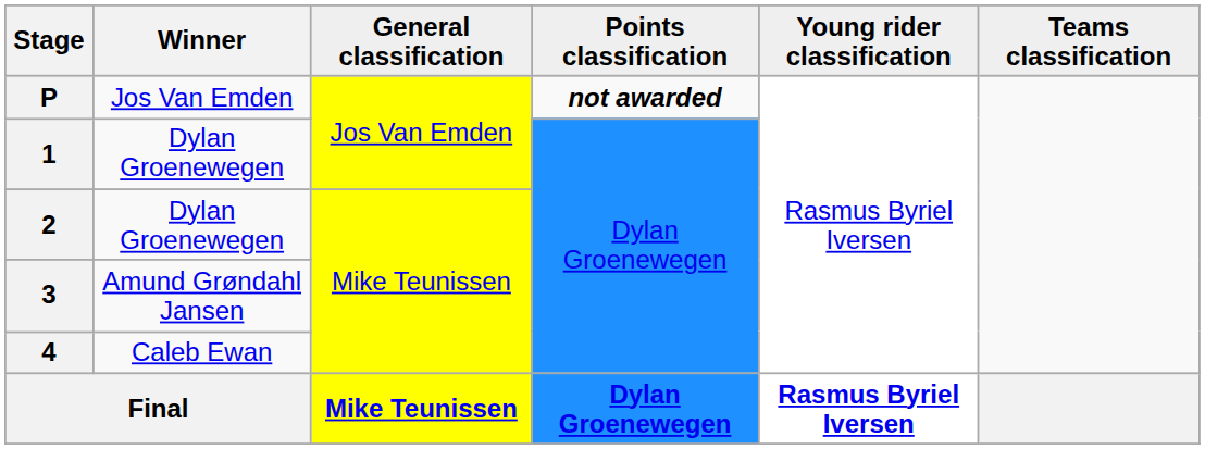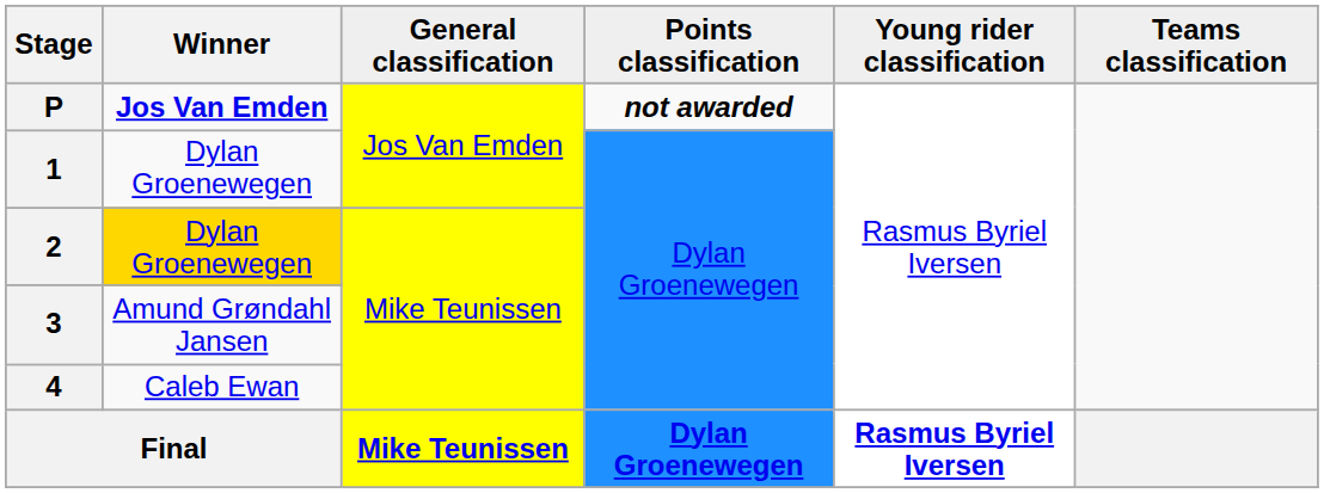P | Winner: normal -> bold
2 | Winner: no background -> gold background
